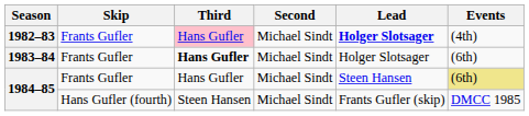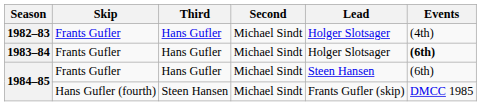1982–83 | Third: pink background -> no background
1982–83 | Lead: bold -> normal
1983–84 | Third: bold -> normal
1983–84 | Events: normal -> bold
1984–85 / Frants Gufler | Events: khaki background -> no background
